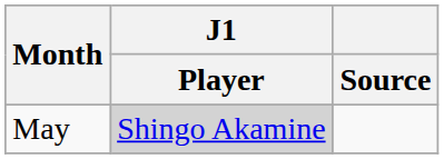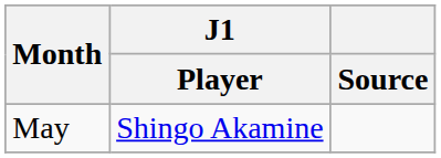May | J1 / Player: lightgrey background -> no background
